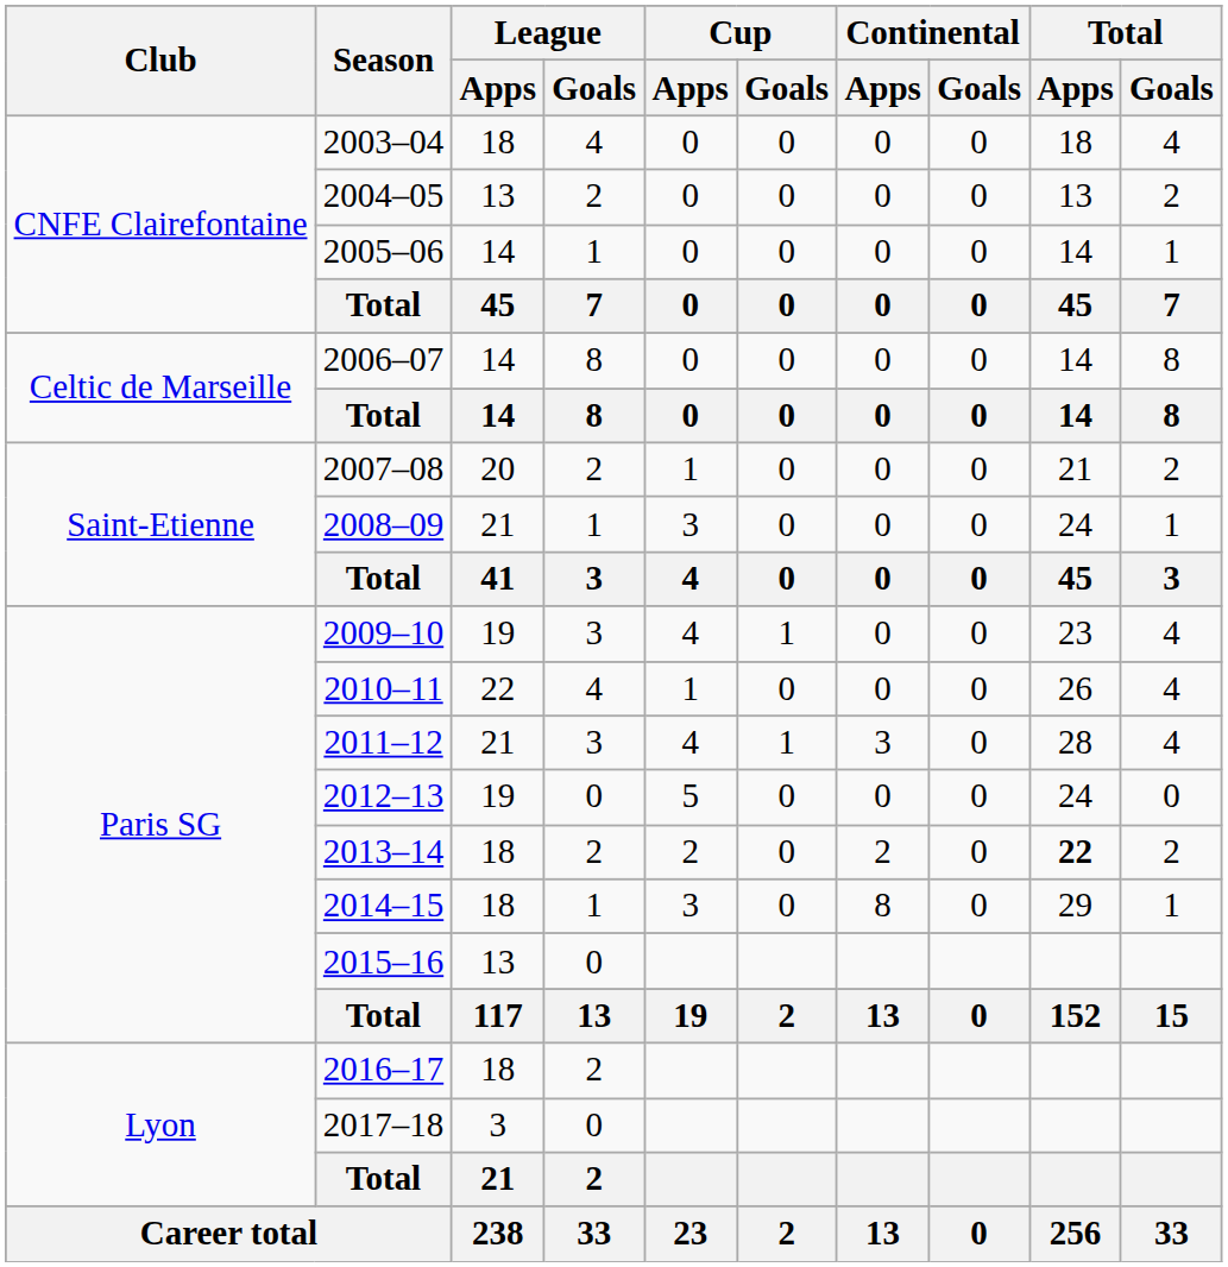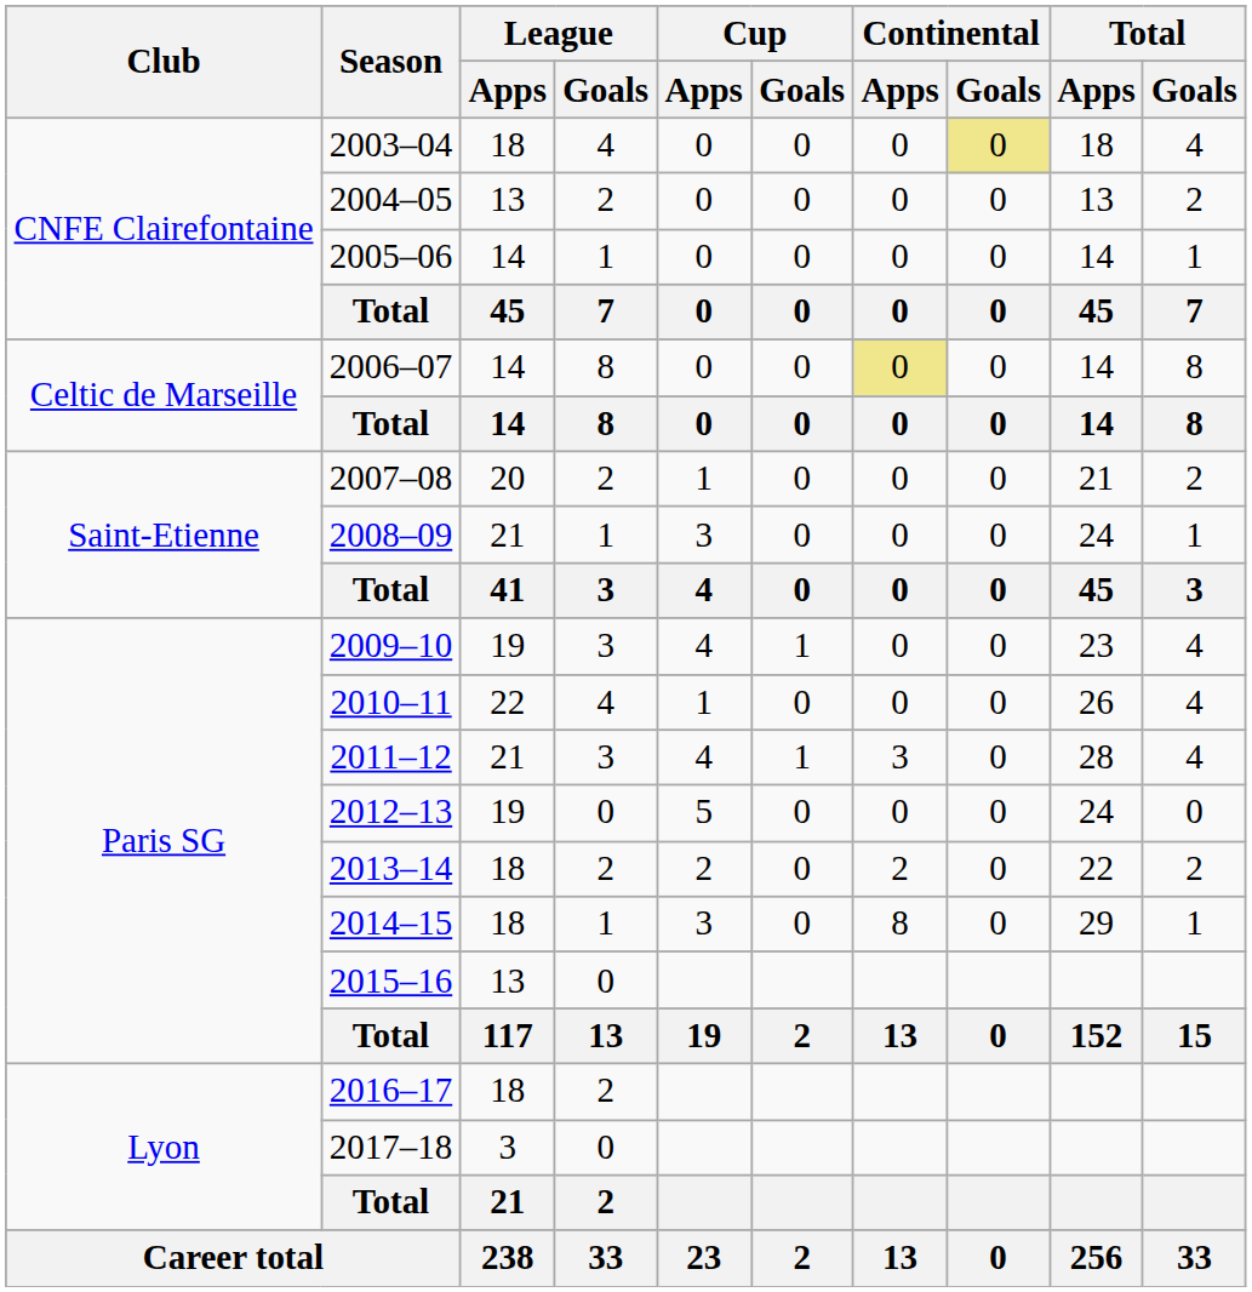2003–04 | Continental / Goals: no background -> khaki background
2006–07 | Continental / Apps: no background -> khaki background
2013–14 | Total / Apps: bold -> normal
